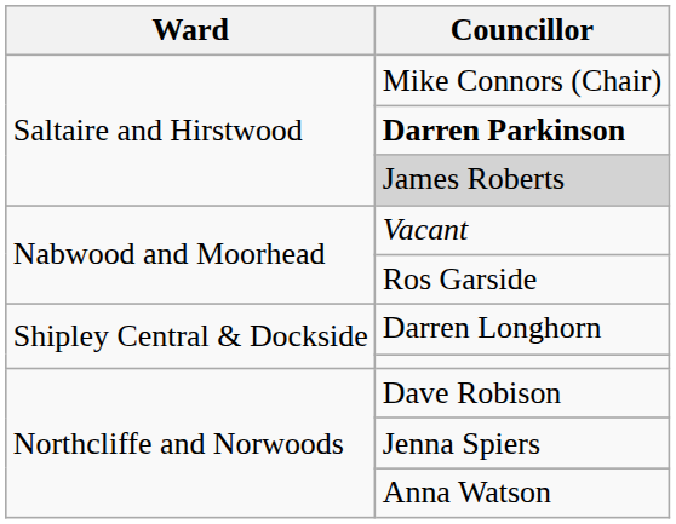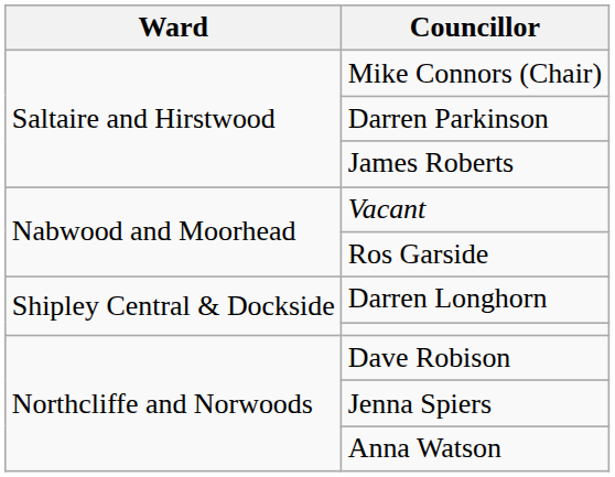Darren Parkinson | Councillor: bold -> normal
James Roberts | Councillor: lightgrey background -> no background
